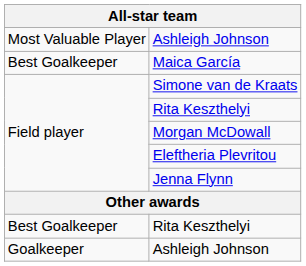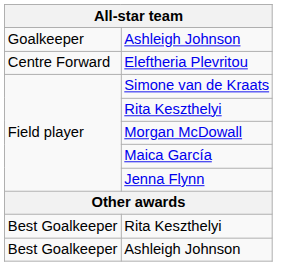row 2 | column 1: Most Valuable Player -> Goalkeeper
row 3 | column 1: Best Goalkeeper -> Centre Forward
row 3 | column 2: Maica García -> Eleftheria Plevritou
row 7 | column 2: Eleftheria Plevritou -> Maica García
row 11 | column 1: Goalkeeper -> Best Goalkeeper
